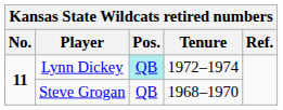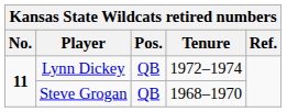Lynn Dickey | Pos.: paleturquoise background -> no background
